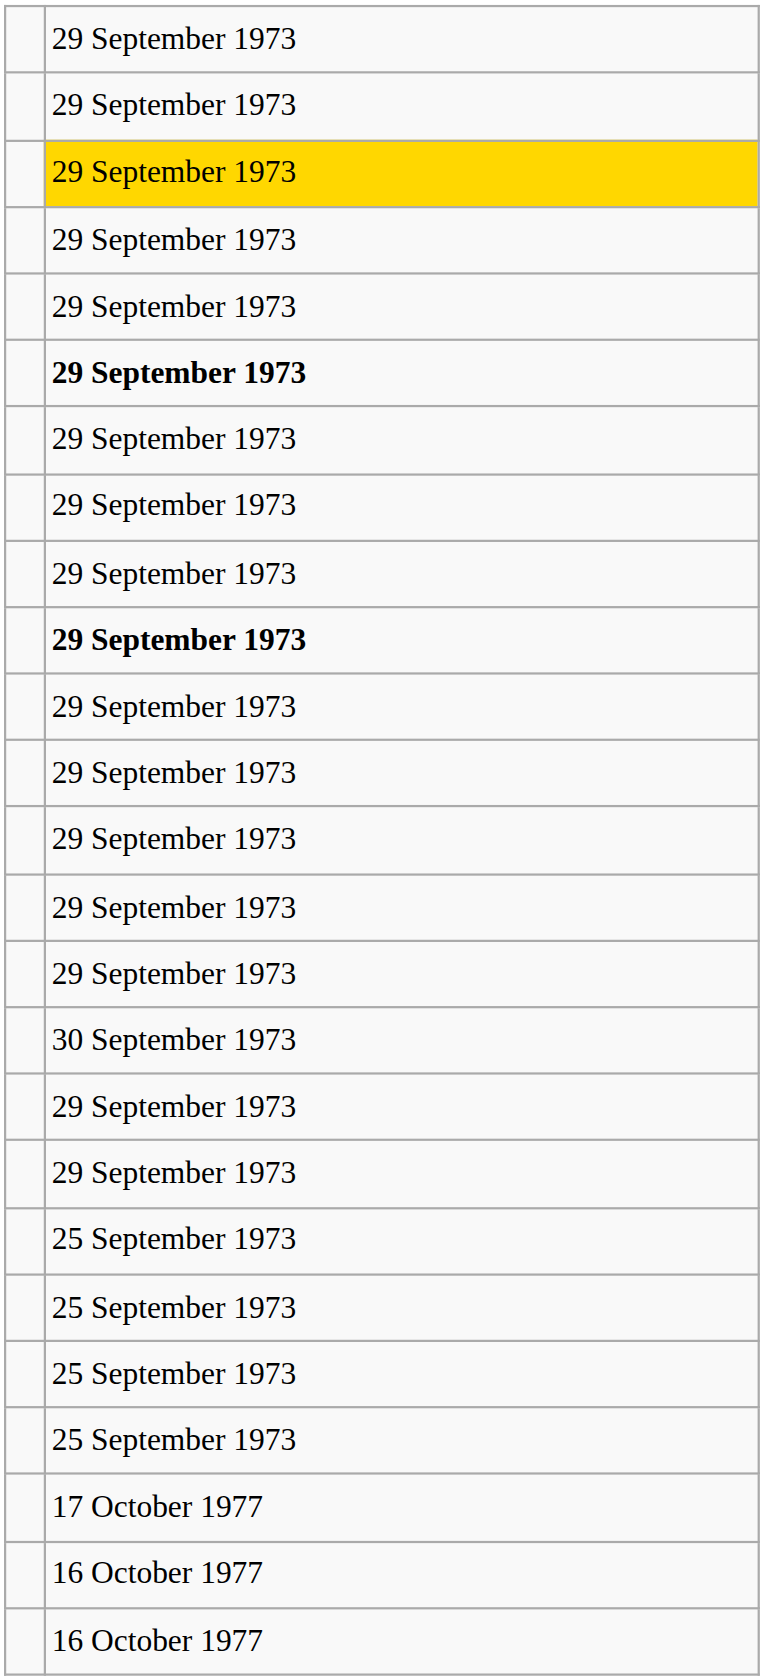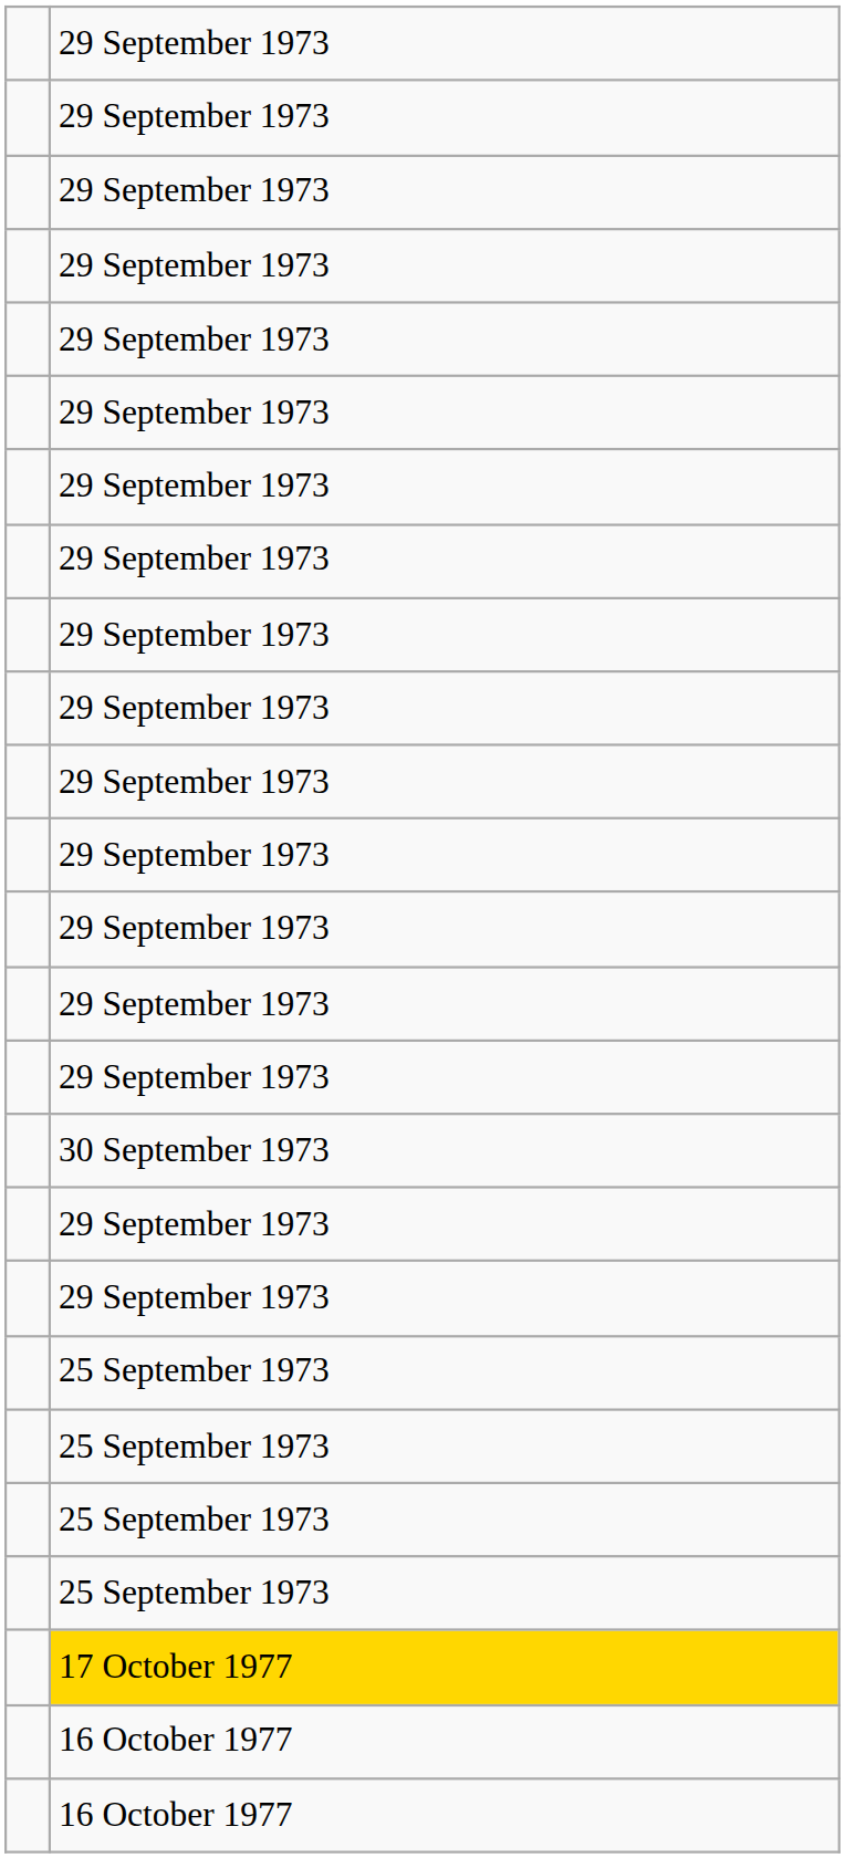row 3 | column 2: gold background -> no background
row 6 | column 2: bold -> normal
row 10 | column 2: bold -> normal
row 23 | column 2: no background -> gold background
